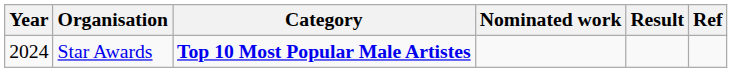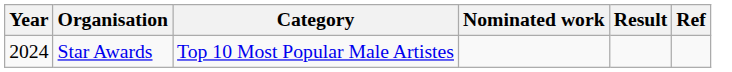Star Awards | Category: bold -> normal
